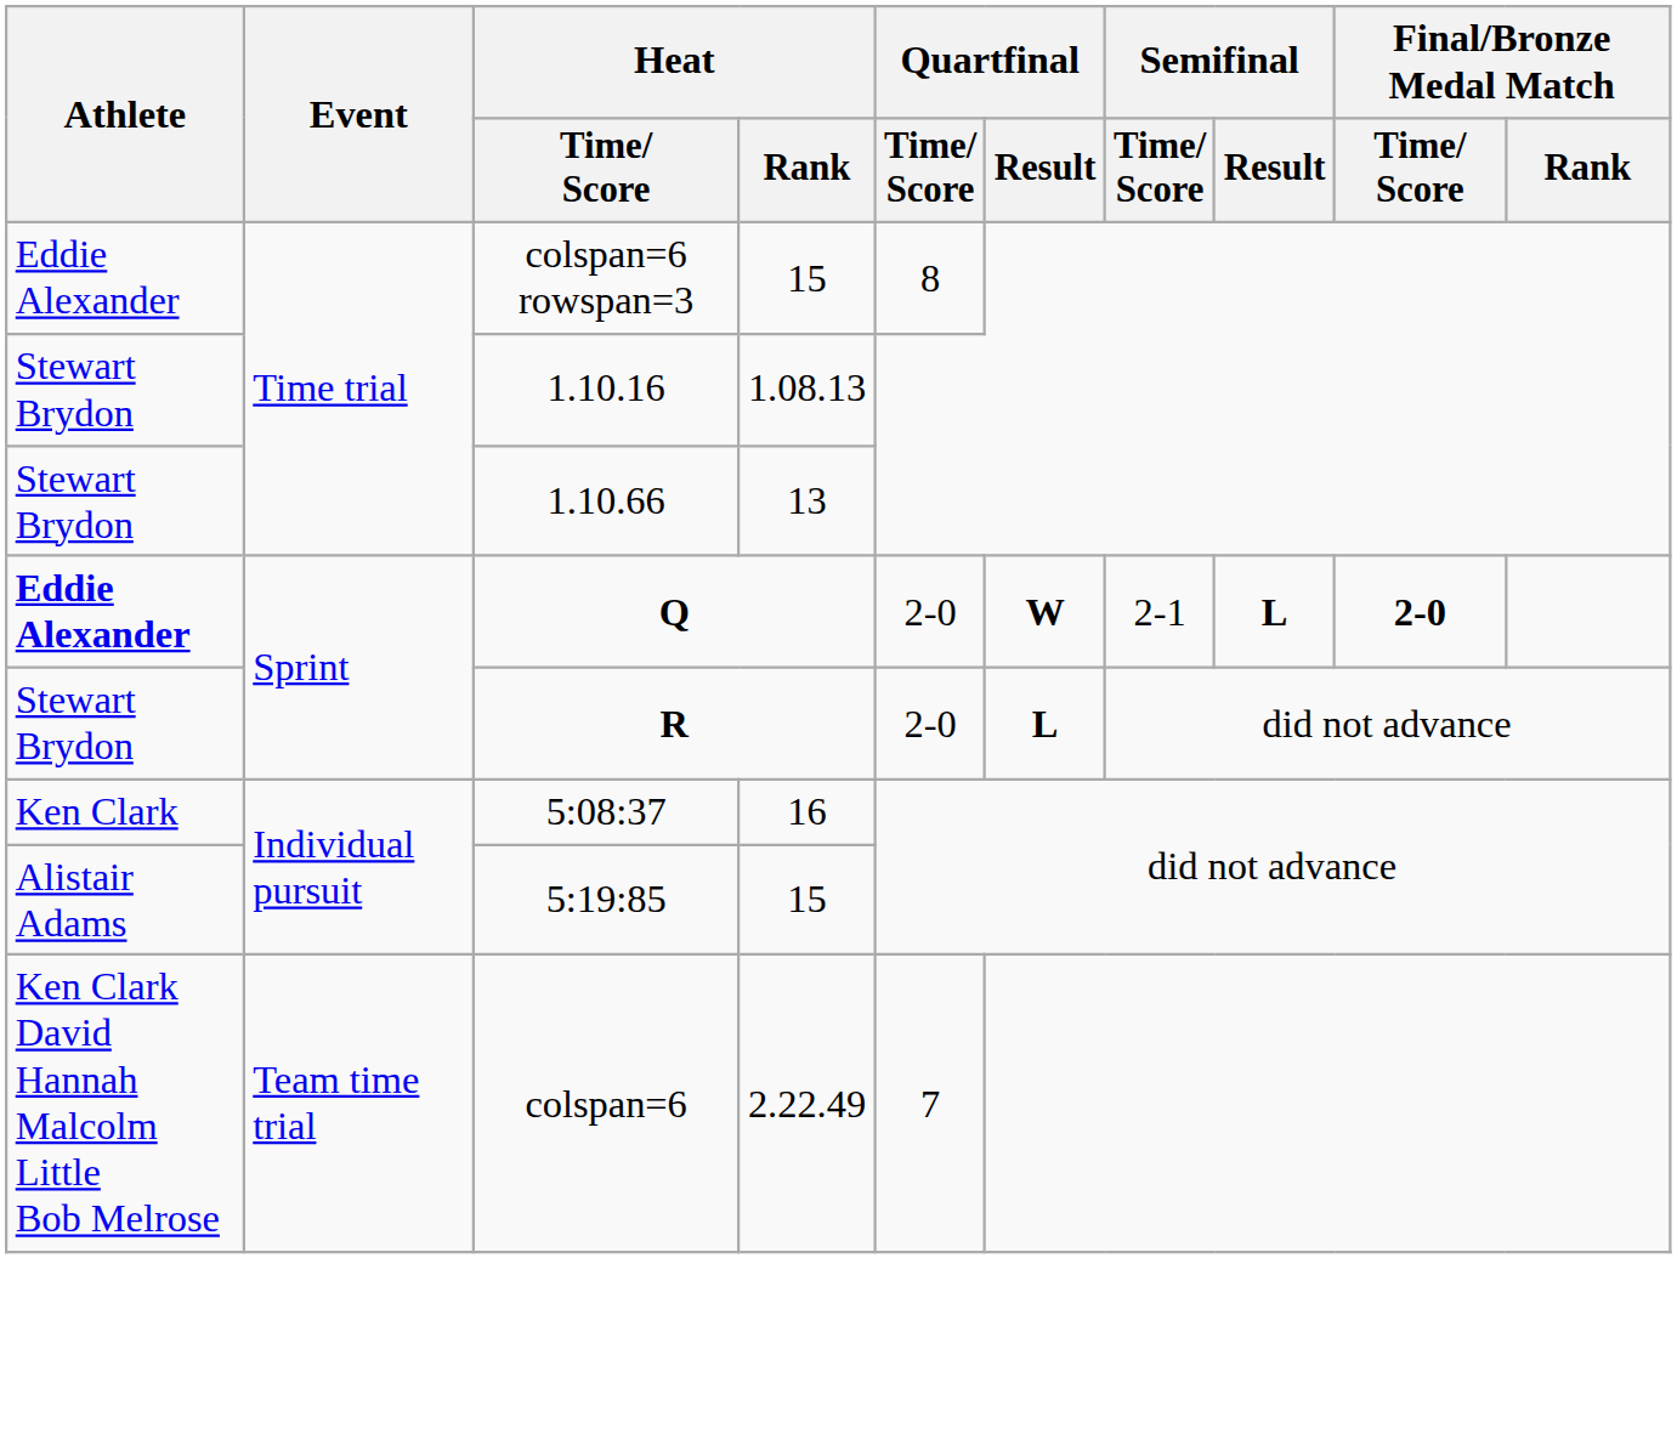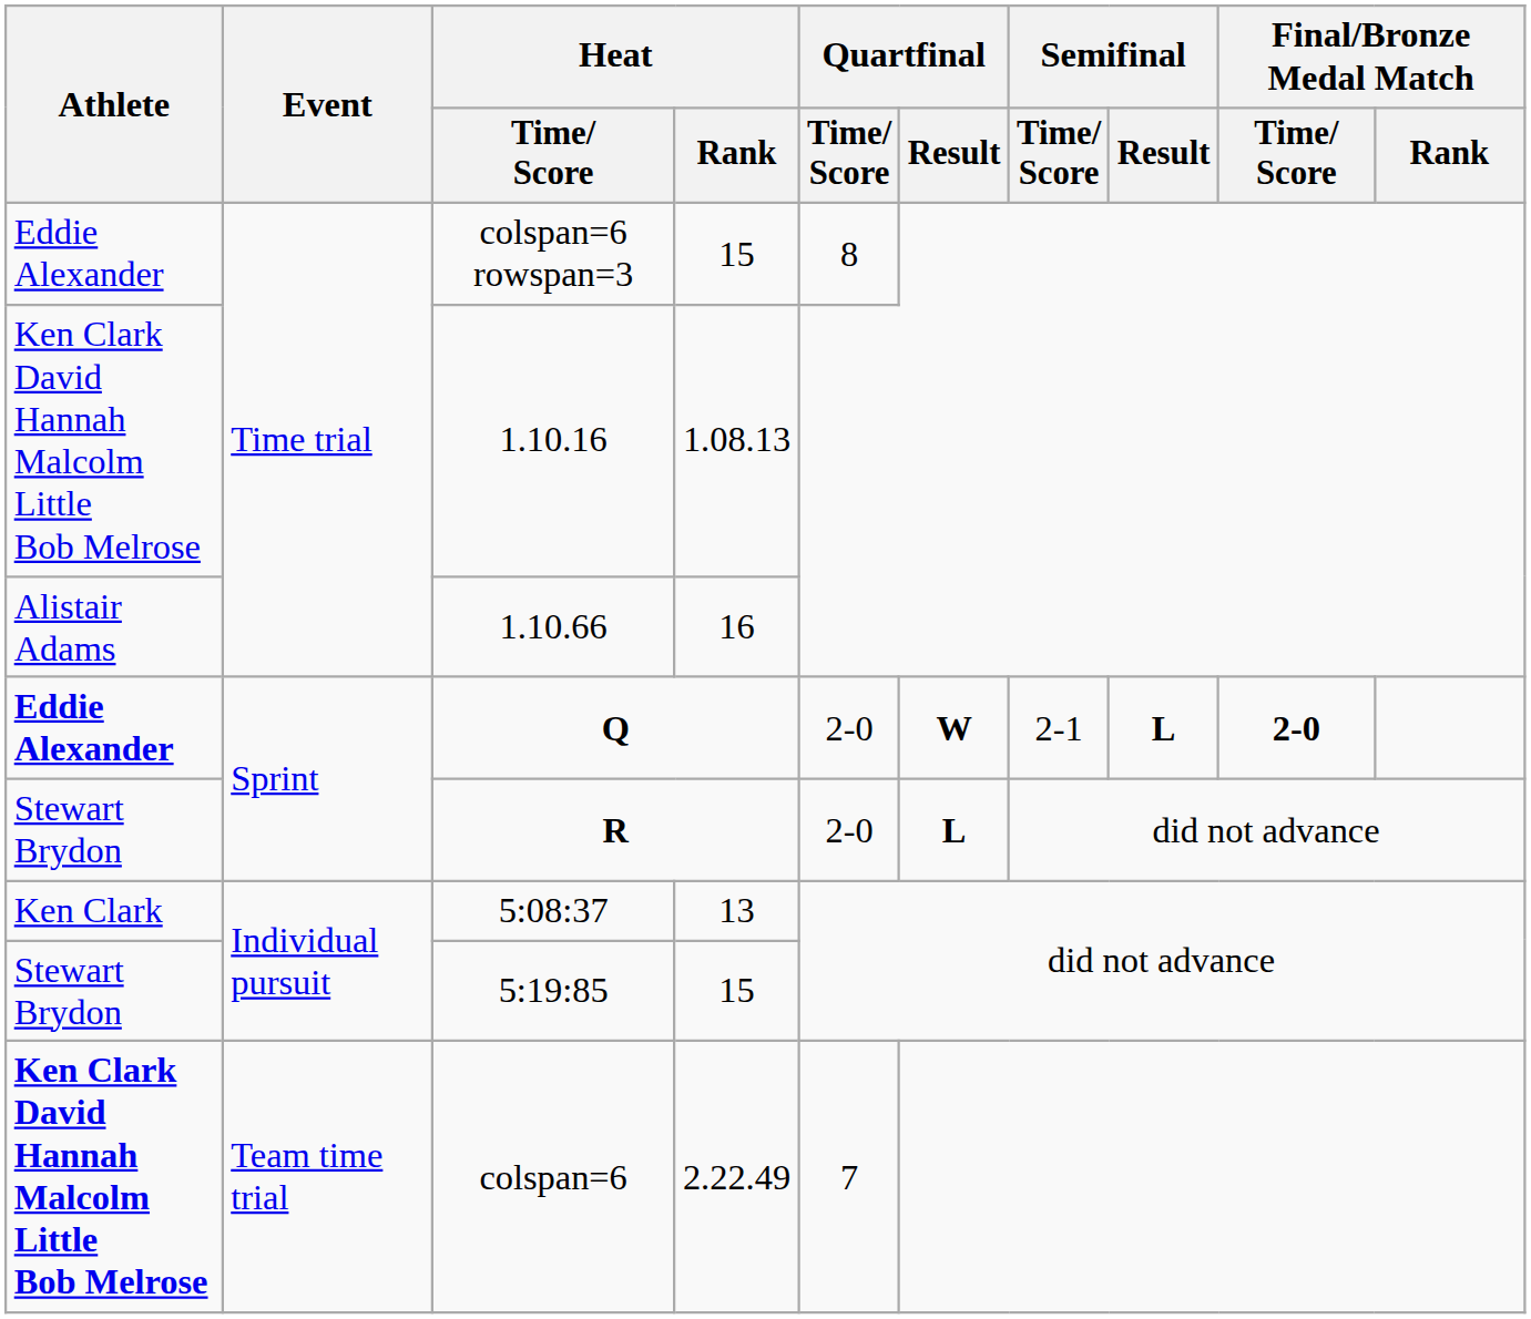1.10.16 | Athlete: Stewart Brydon -> Ken Clark David Hannah Malcolm Little Bob Melrose
1.10.66 | Athlete: Stewart Brydon -> Alistair Adams
1.10.66 | Heat / Rank: 13 -> 16
5:08:37 | Heat / Rank: 16 -> 13
5:19:85 | Athlete: Alistair Adams -> Stewart Brydon
colspan=6 | Athlete: normal -> bold
